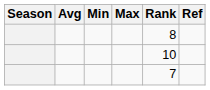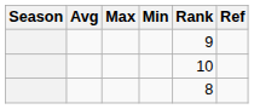columns swapped: Min <-> Max
row 2 | Rank: 8 -> 9
row 4 | Rank: 7 -> 8
